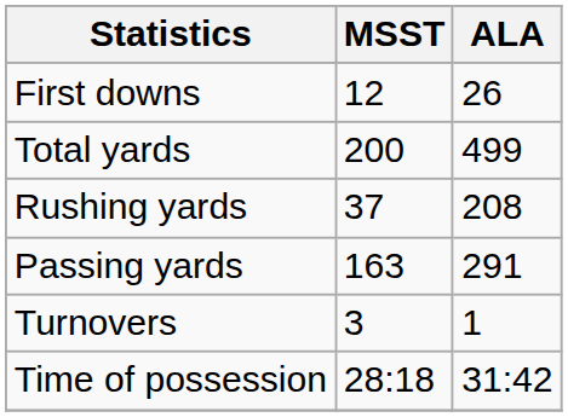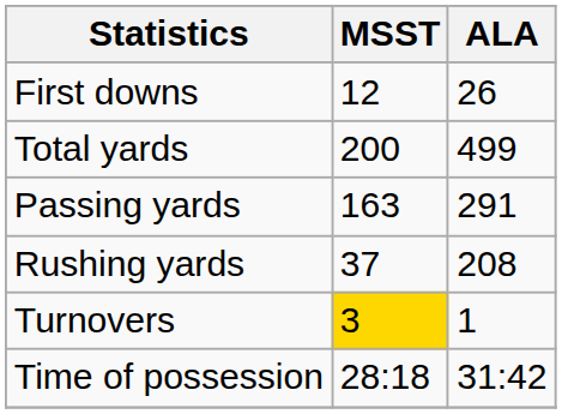rows swapped: Rushing yards <-> Passing yards
Turnovers | MSST: no background -> gold background
